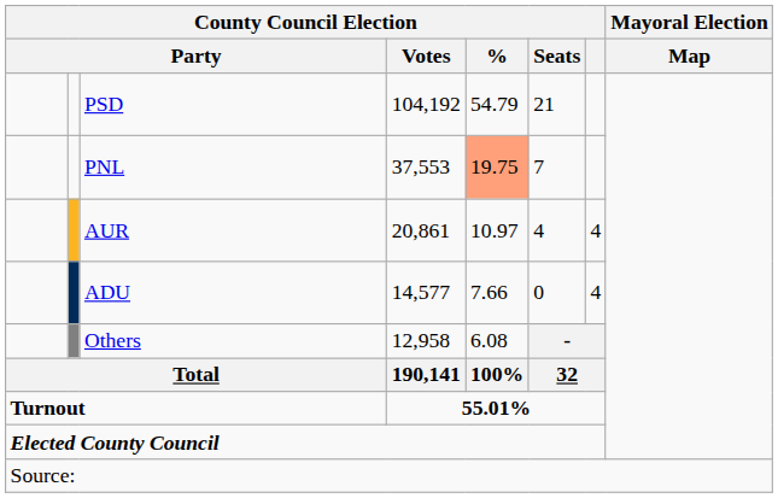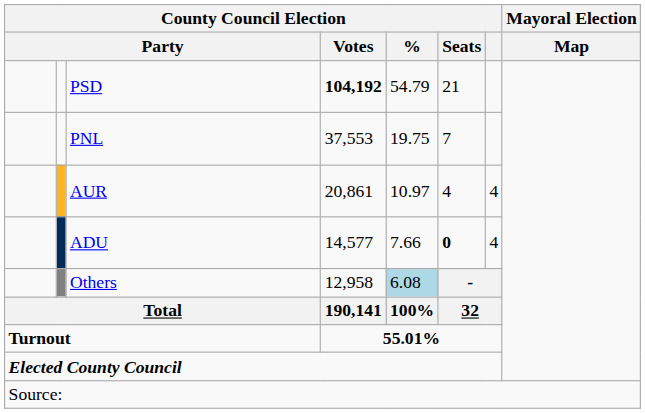PSD | County Council Election / Votes: normal -> bold
PNL | County Council Election / %: lightsalmon background -> no background
ADU | County Council Election / Seats: normal -> bold
Others | County Council Election / %: no background -> lightblue background
